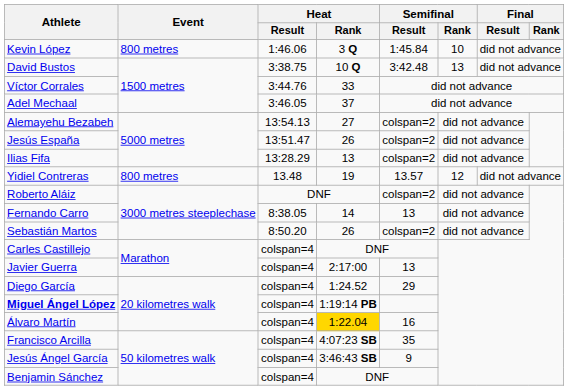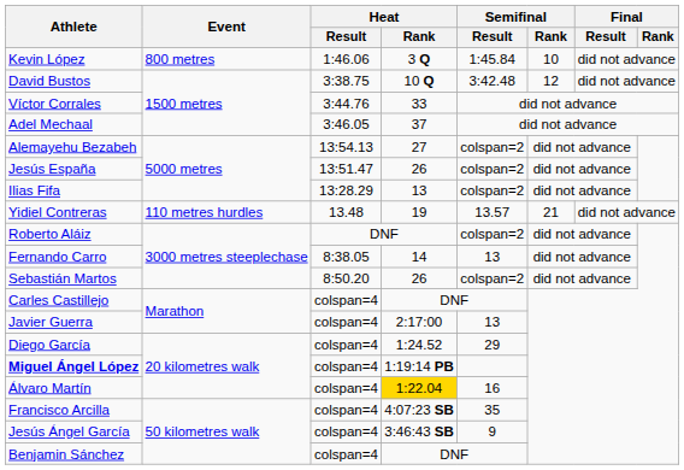David Bustos | Semifinal / Rank: 13 -> 12
Yidiel Contreras | Event: 800 metres -> 110 metres hurdles
Yidiel Contreras | Semifinal / Rank: 12 -> 21
